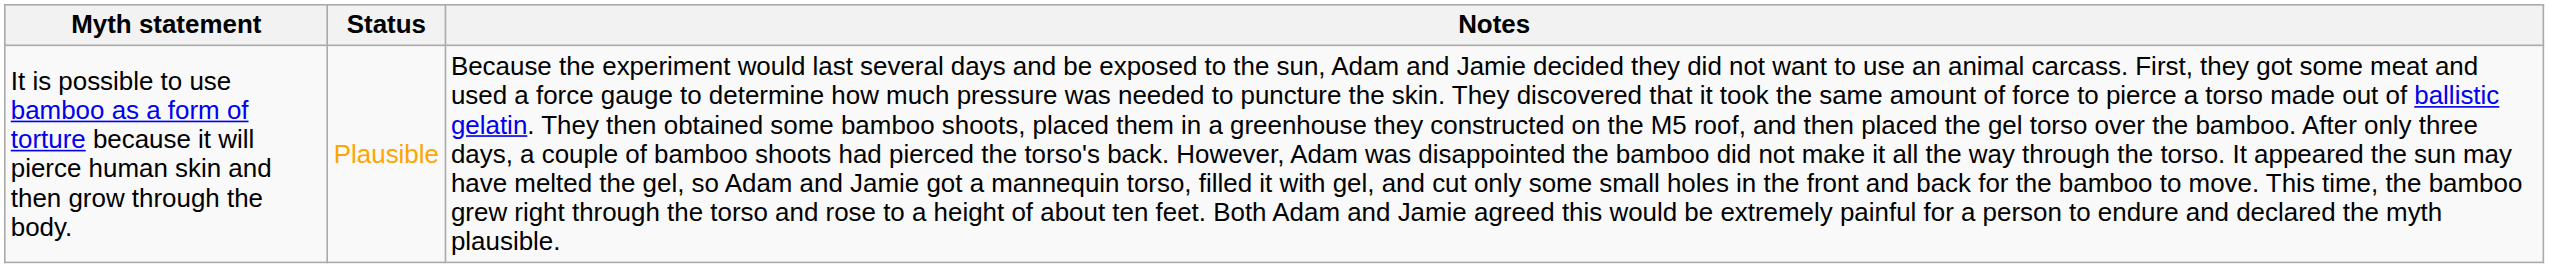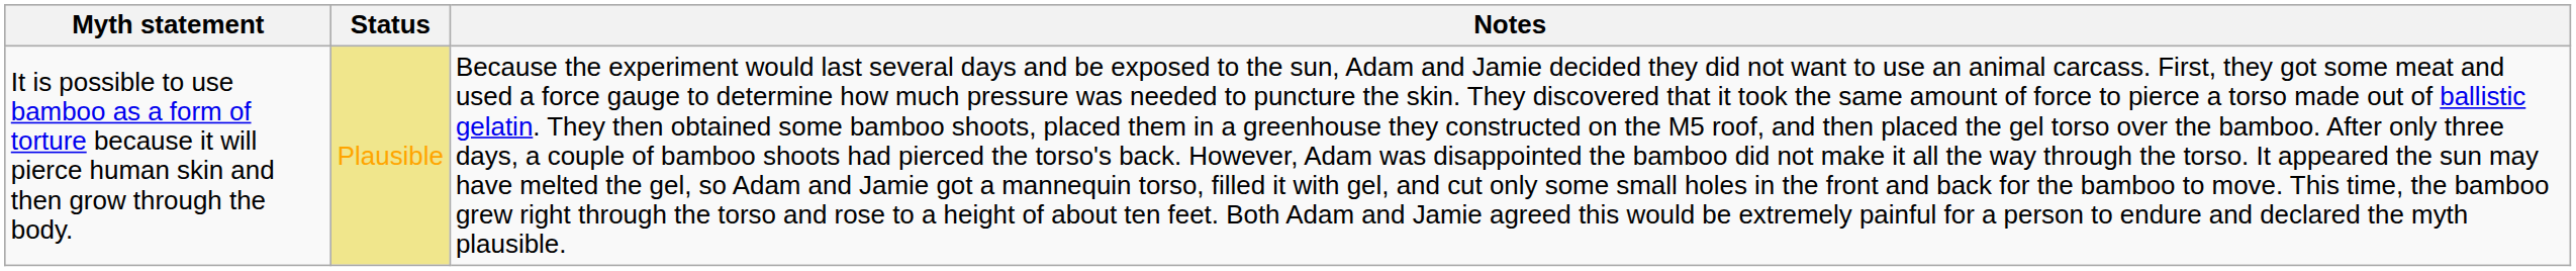row 2 | Status: no background -> khaki background
